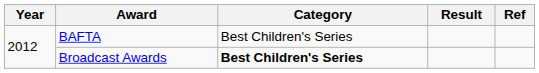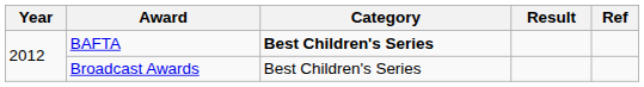BAFTA | Category: normal -> bold
Broadcast Awards | Category: bold -> normal
